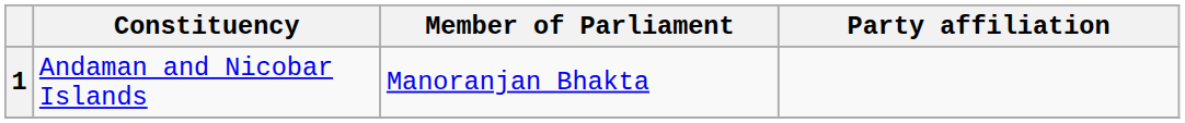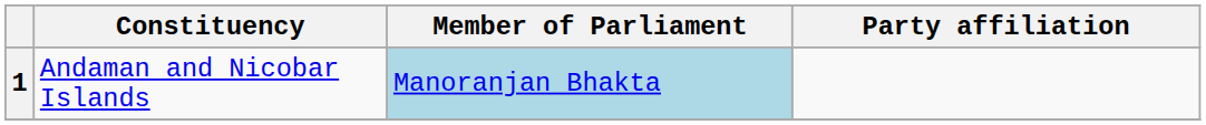1 | Member of Parliament: no background -> lightblue background
